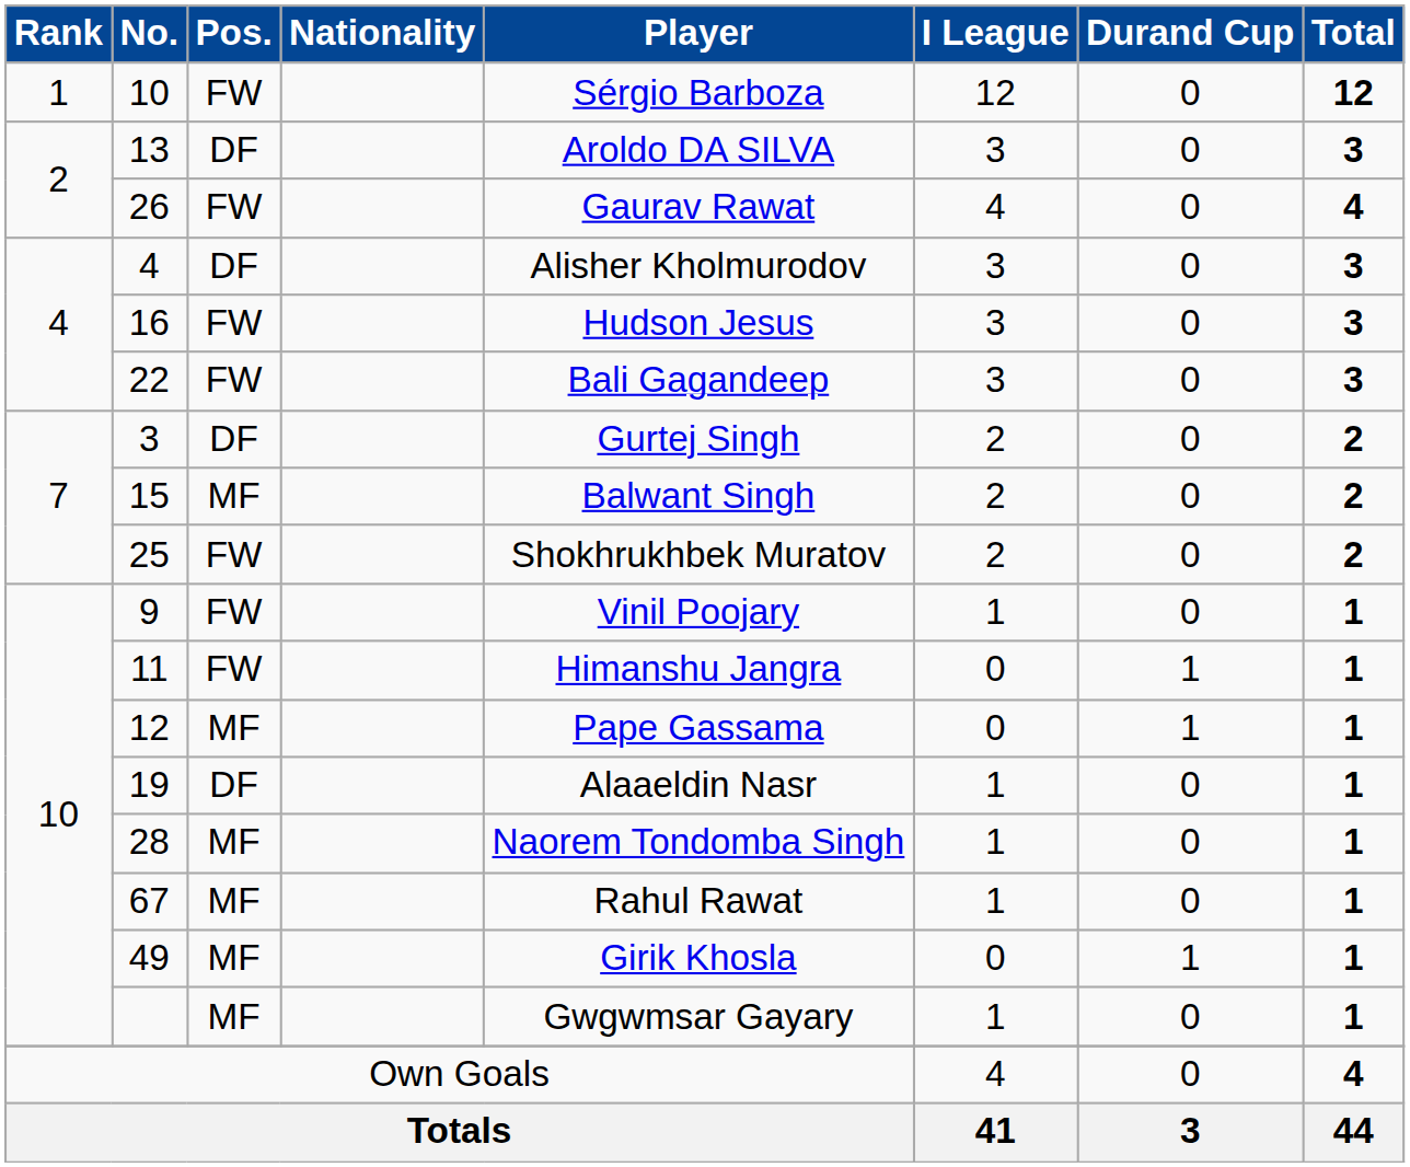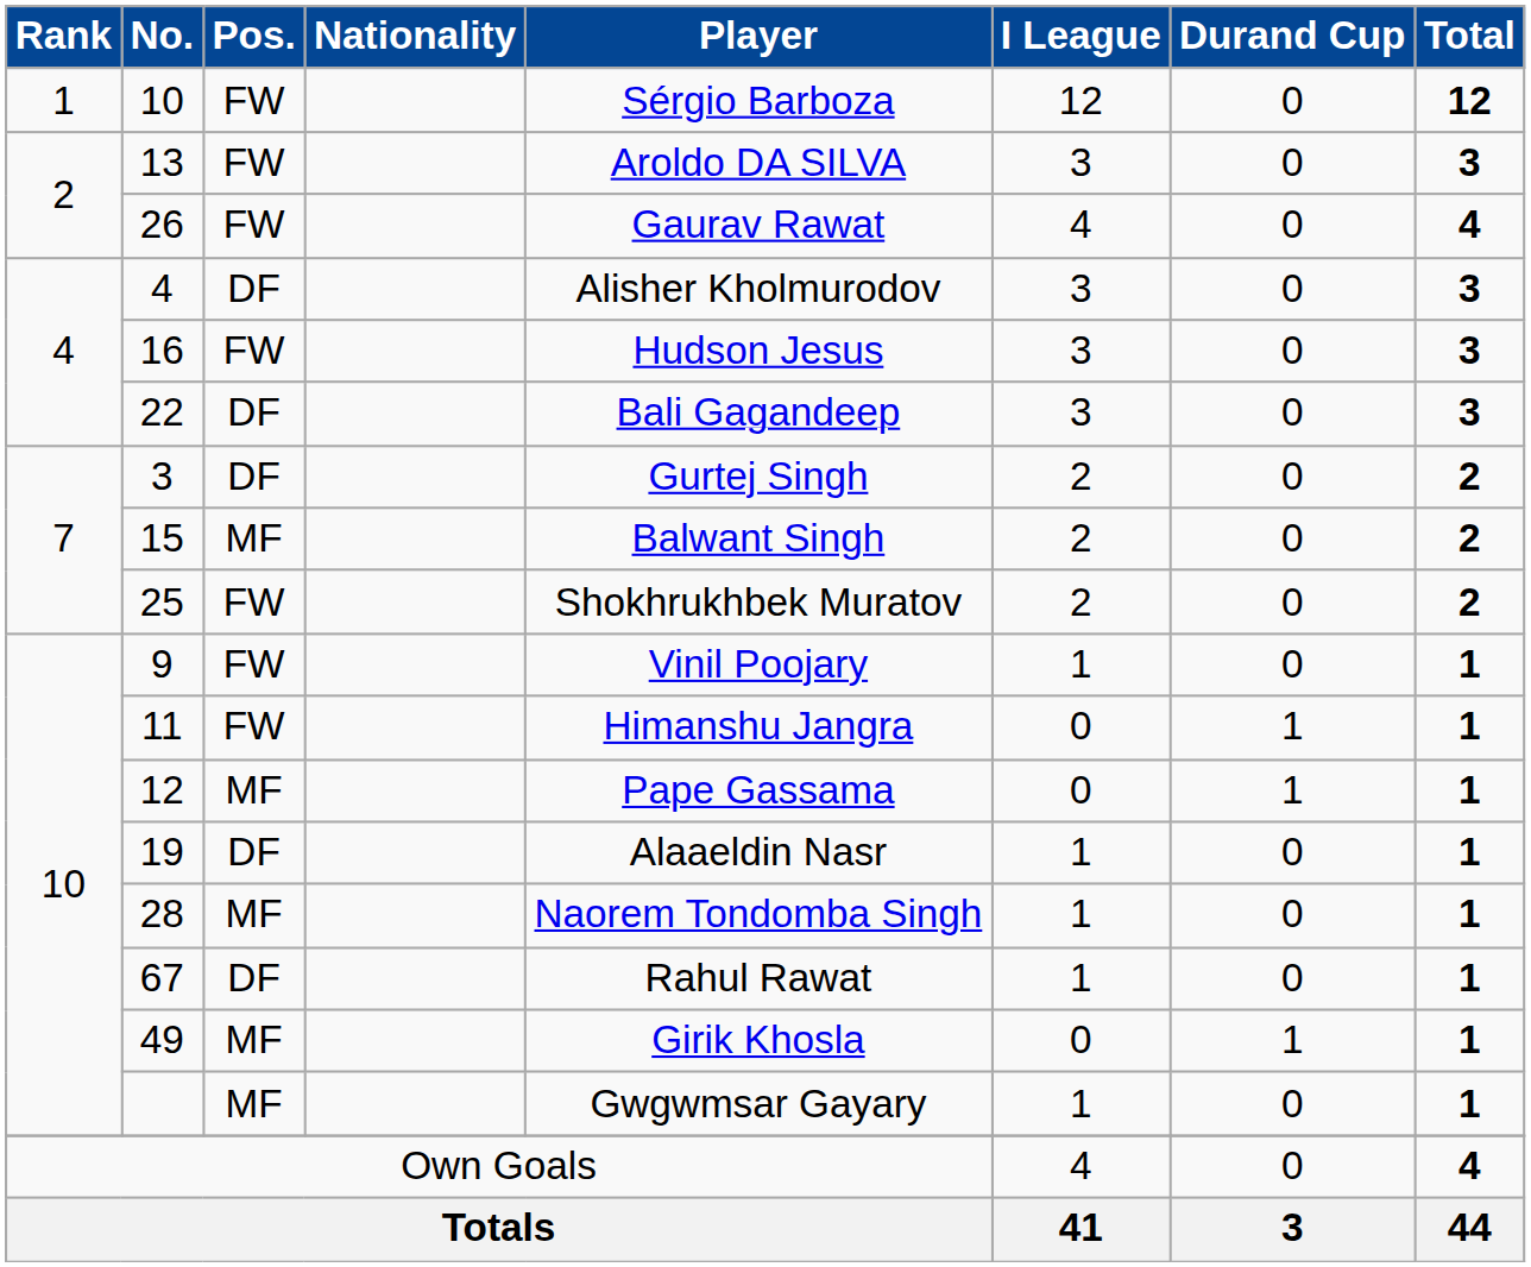13 | Pos.: DF -> FW
22 | Pos.: FW -> DF
67 | Pos.: MF -> DF
